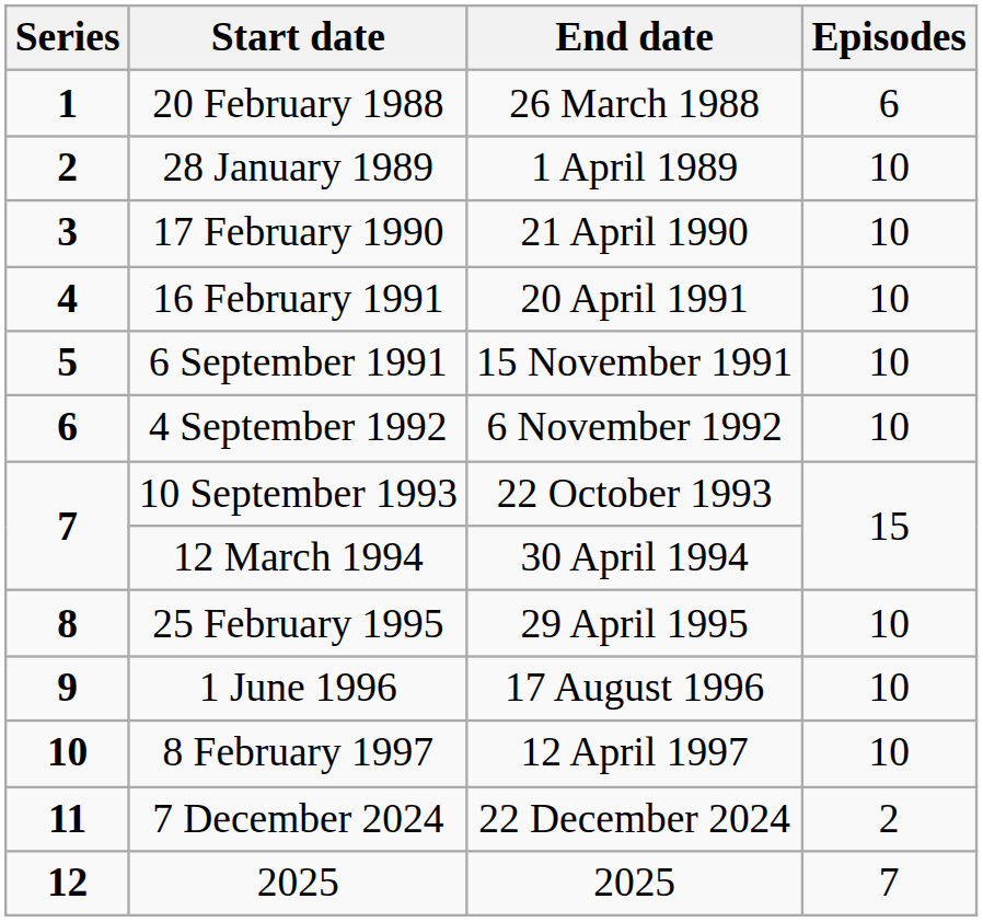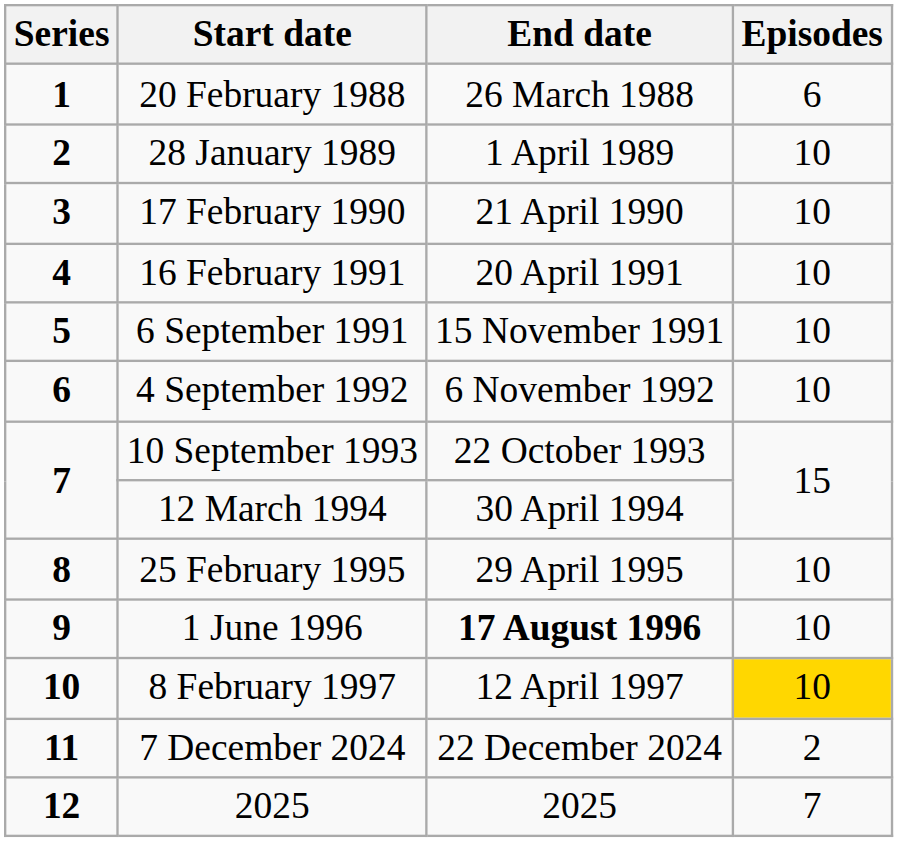1 June 1996 | End date: normal -> bold
8 February 1997 | Episodes: no background -> gold background
